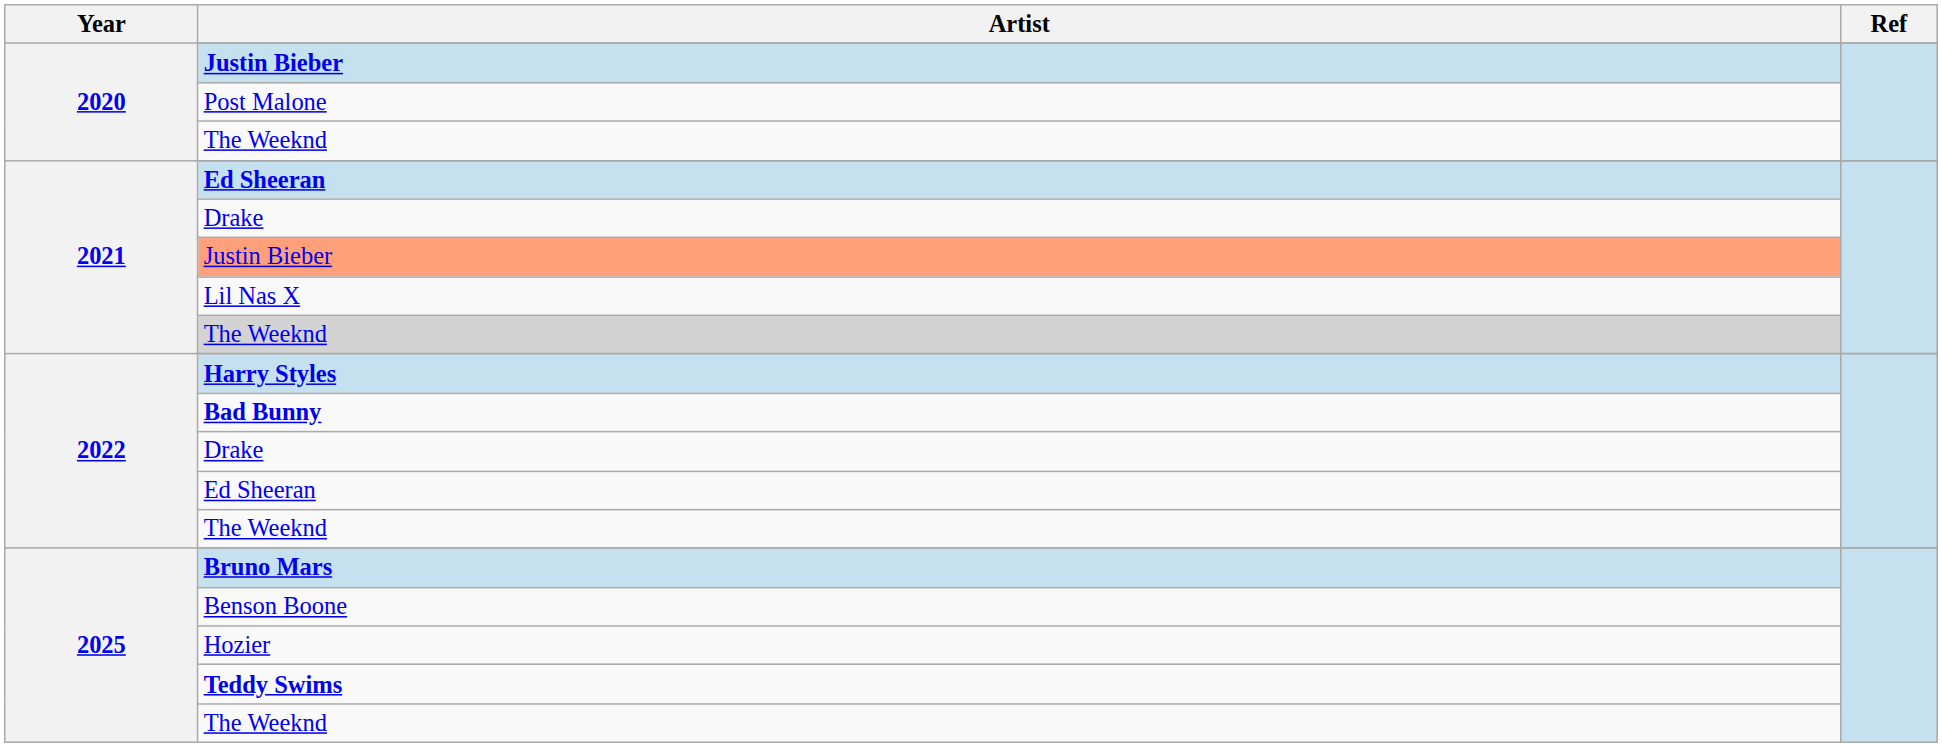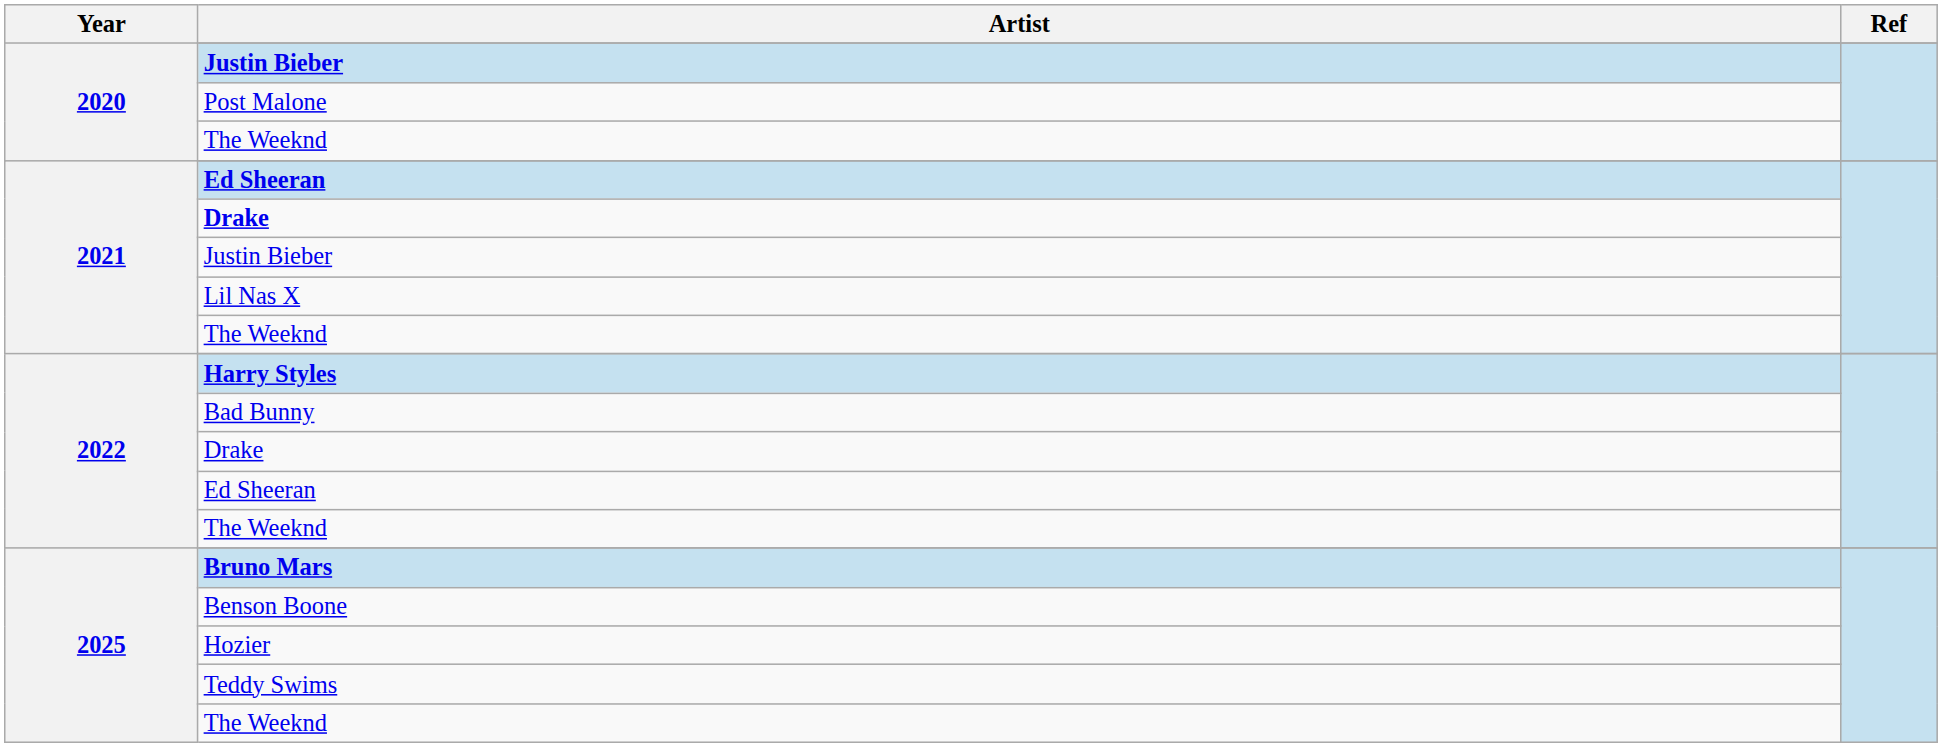2021 / Drake | Artist: normal -> bold
2021 / Justin Bieber | Artist: lightsalmon background -> no background
2021 / The Weeknd | Artist: lightgrey background -> no background
Bad Bunny | Artist: bold -> normal
Teddy Swims | Artist: bold -> normal
